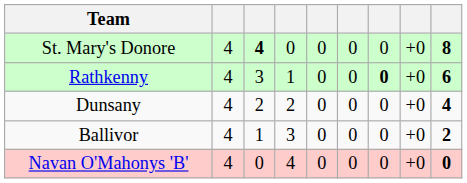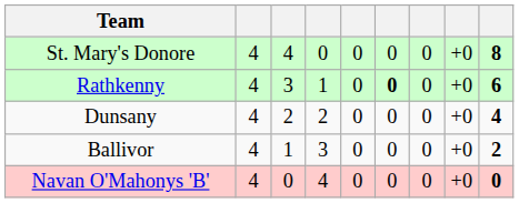St. Mary's Donore | column 3: bold -> normal
Rathkenny | column 6: normal -> bold
Rathkenny | column 7: bold -> normal
